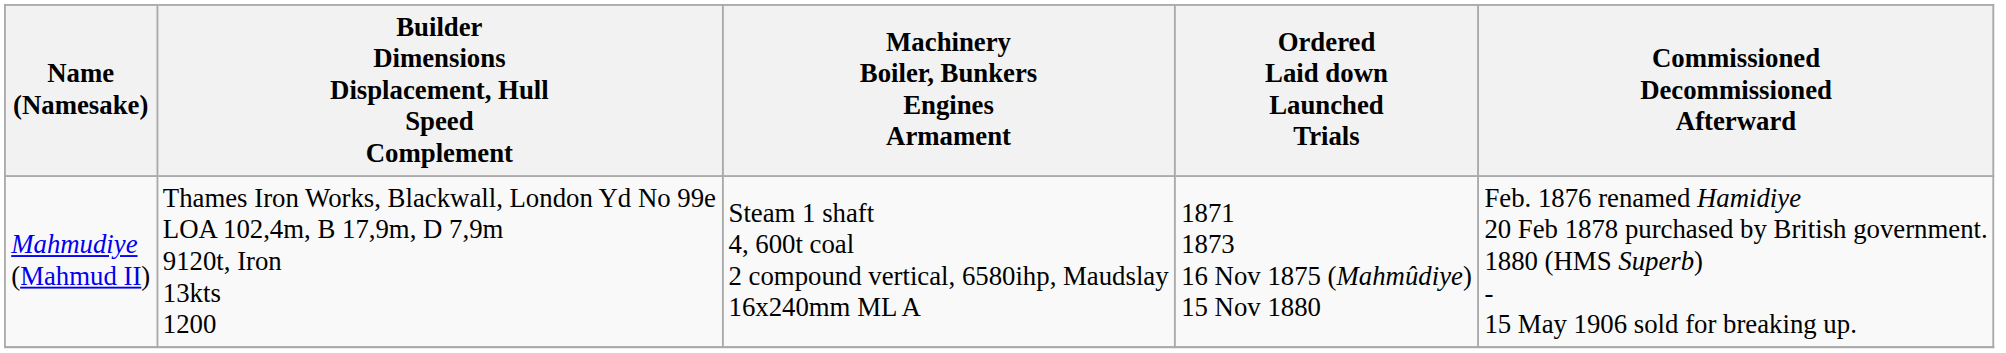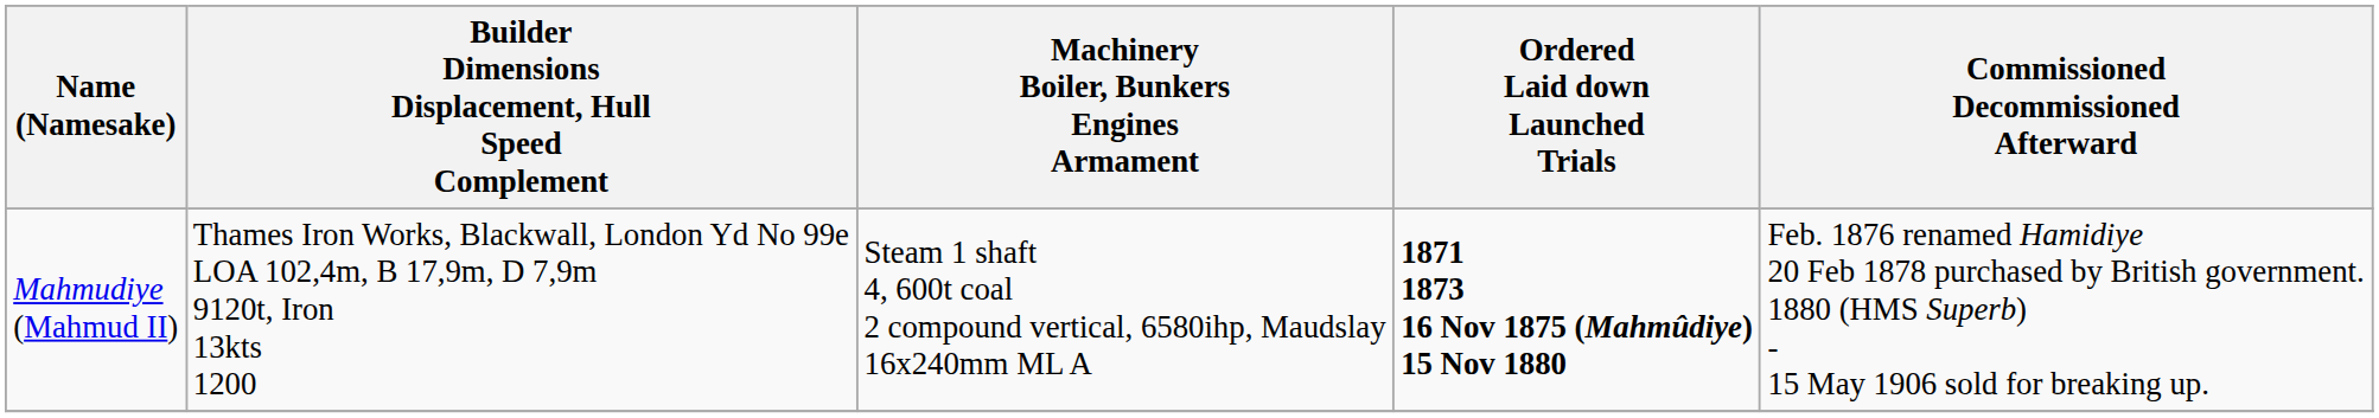Mahmudiye (Mahmud II) | Ordered Laid down Launched Trials: normal -> bold
